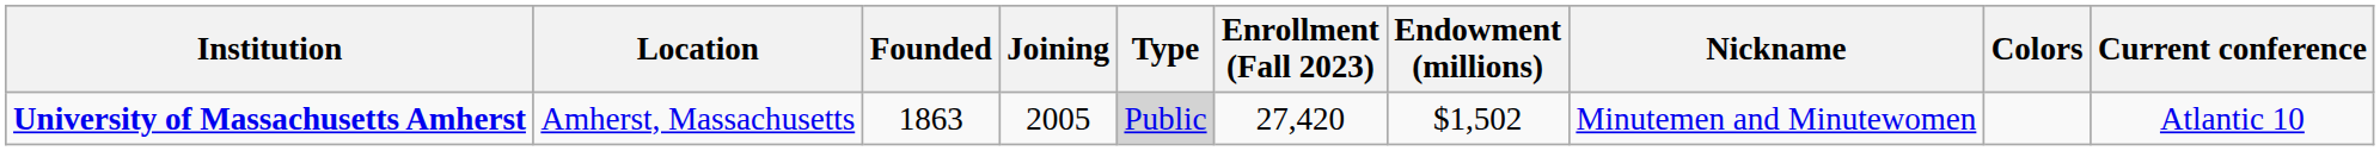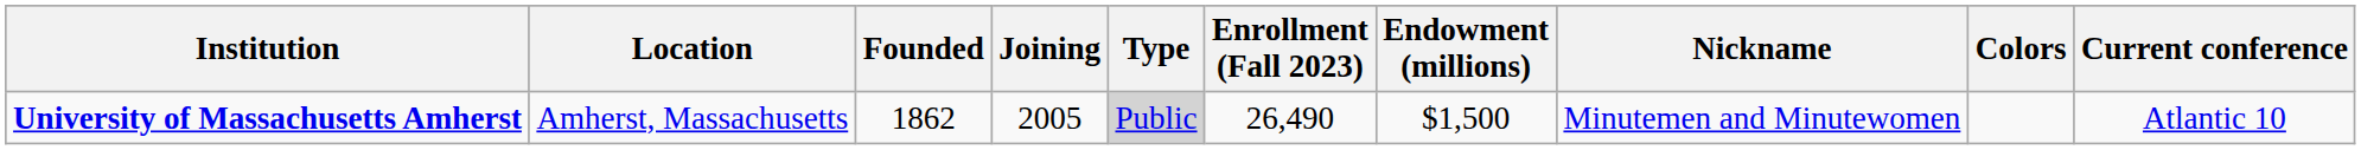University of Massachusetts Amherst | Founded: 1863 -> 1862
University of Massachusetts Amherst | Enrollment (Fall 2023): 27,420 -> 26,490
University of Massachusetts Amherst | Endowment (millions): $1,502 -> $1,500
